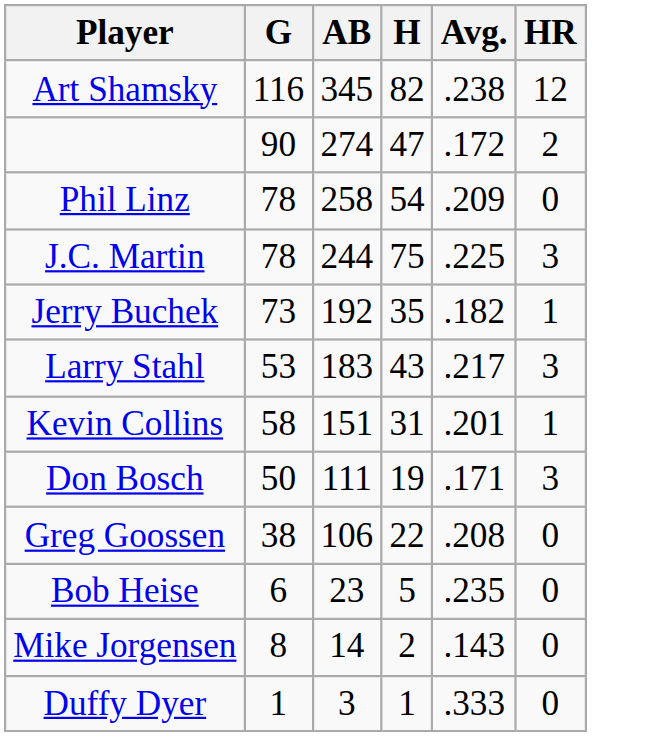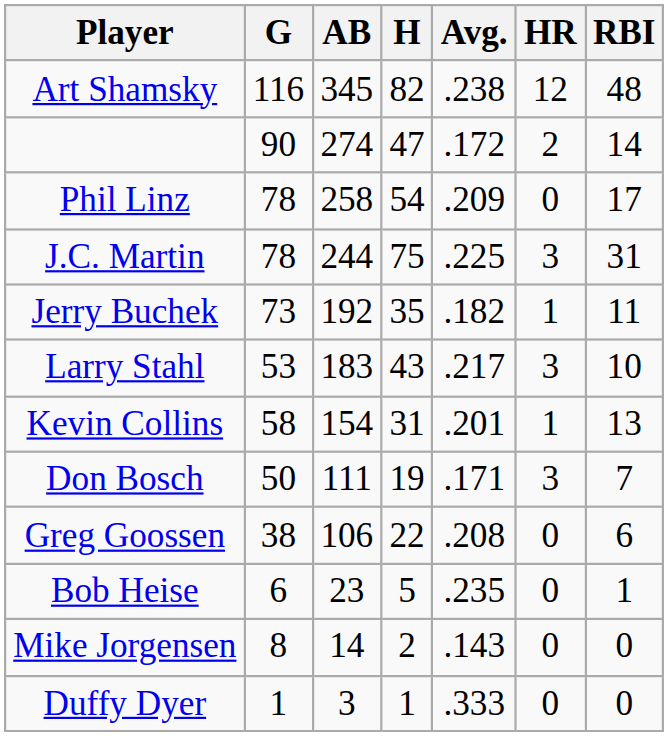+ column: RBI | 48 | 14 | 17 | 31 | 11 | 10 | 13 | 7 | 6 | 1 | 0 | 0
Kevin Collins | AB: 151 -> 154
